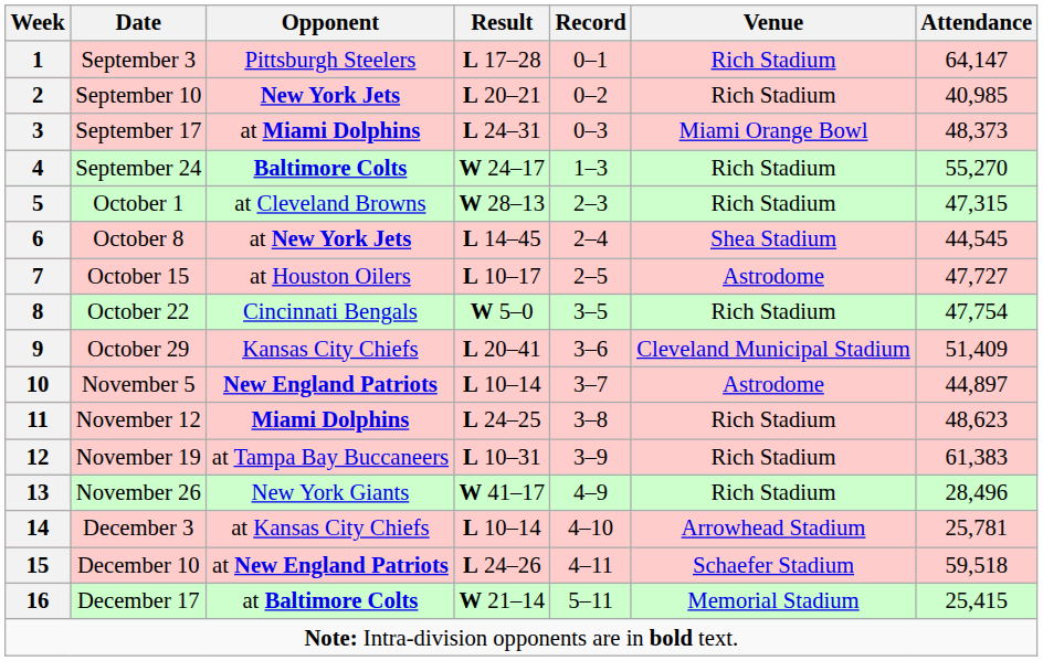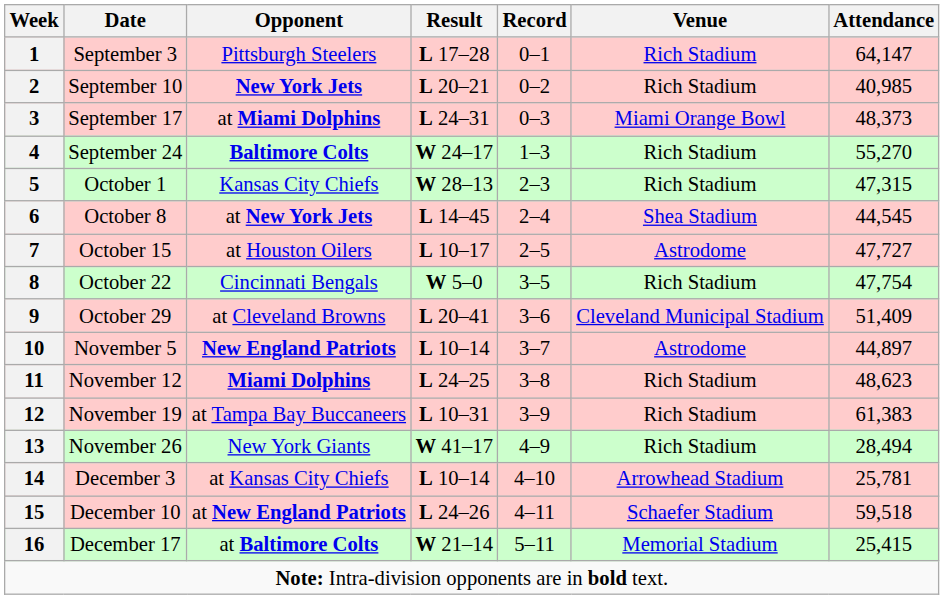5 | Opponent: at Cleveland Browns -> Kansas City Chiefs
9 | Opponent: Kansas City Chiefs -> at Cleveland Browns
13 | Attendance: 28,496 -> 28,494
